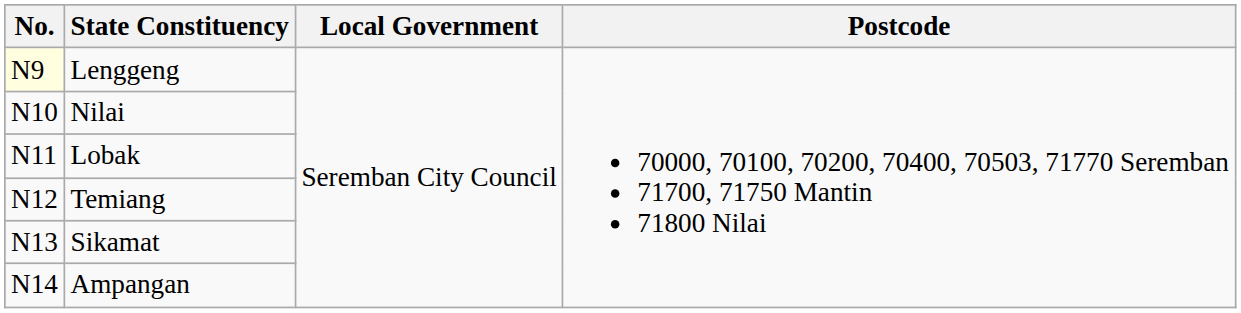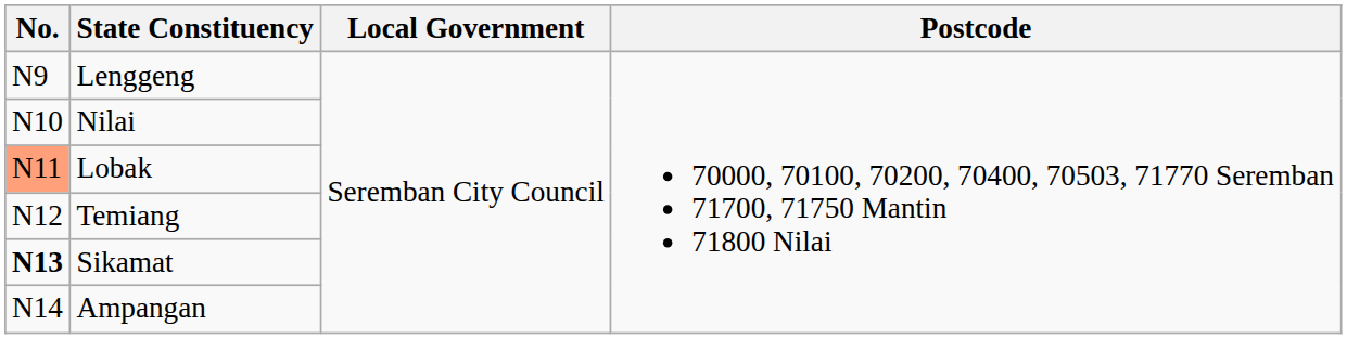Lenggeng | No.: lightyellow background -> no background
Lobak | No.: no background -> lightsalmon background
Sikamat | No.: normal -> bold
